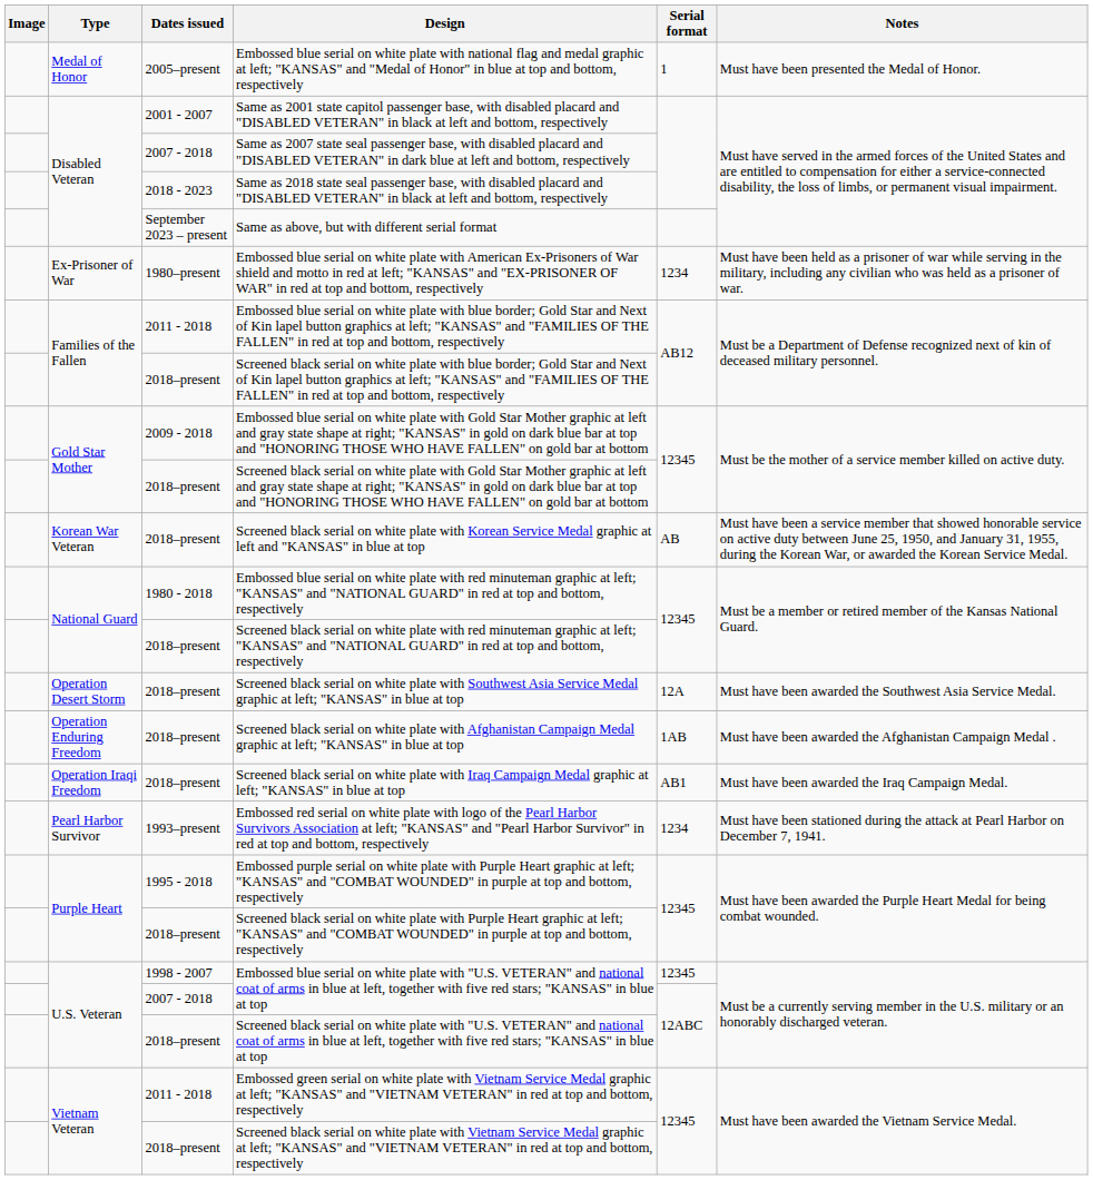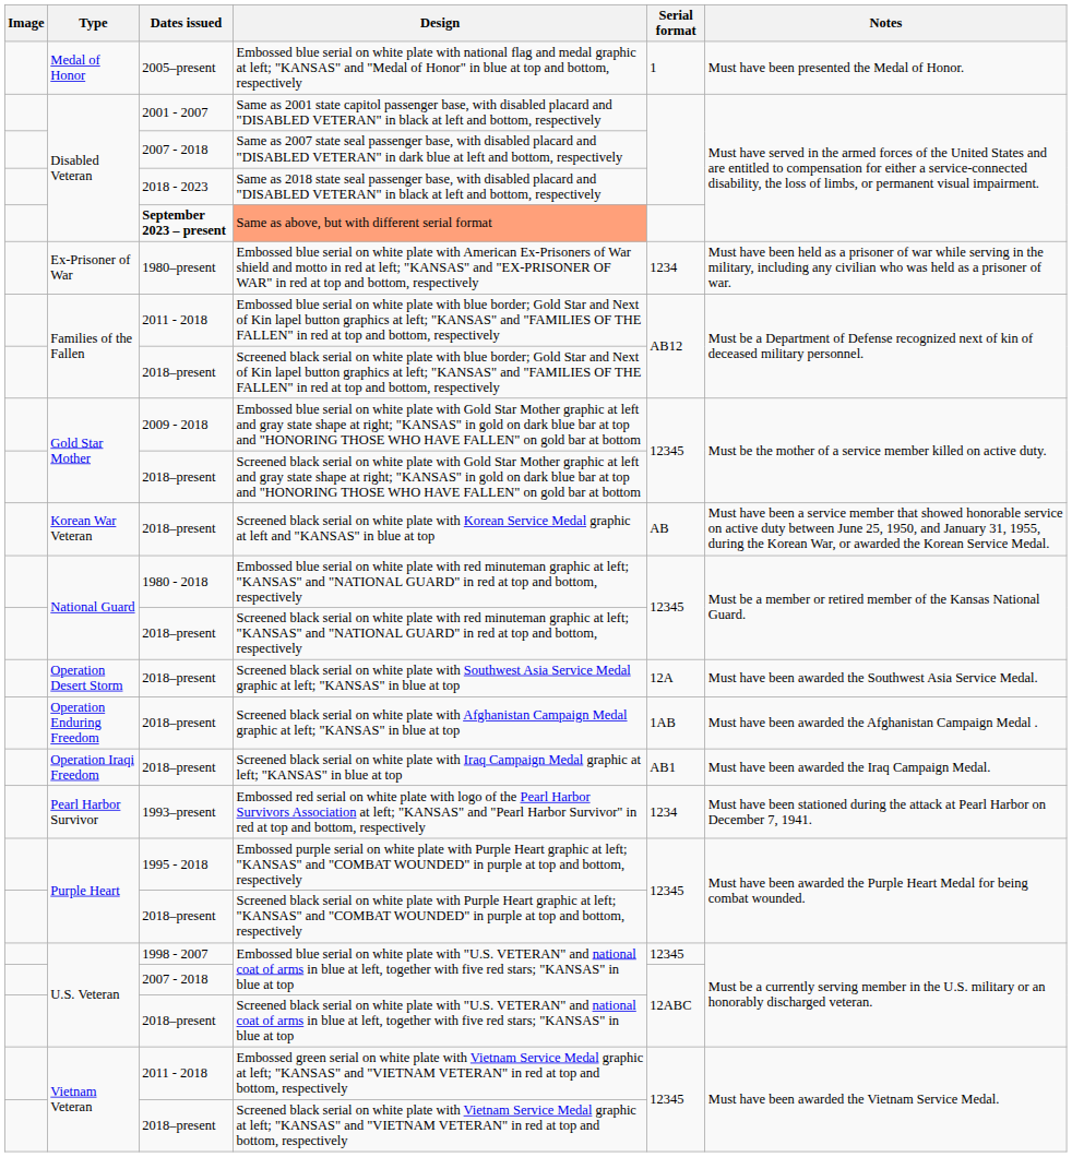Same as above, but with different serial format | Dates issued: normal -> bold
Same as above, but with different serial format | Design: no background -> lightsalmon background
